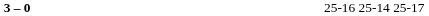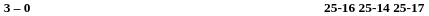row 1 | column 2: normal -> bold
